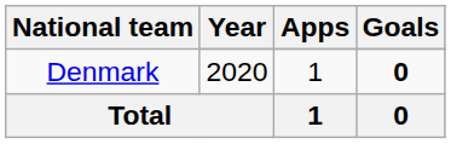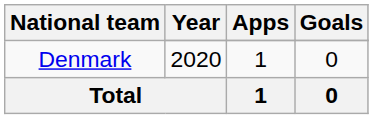2020 | Goals: bold -> normal
